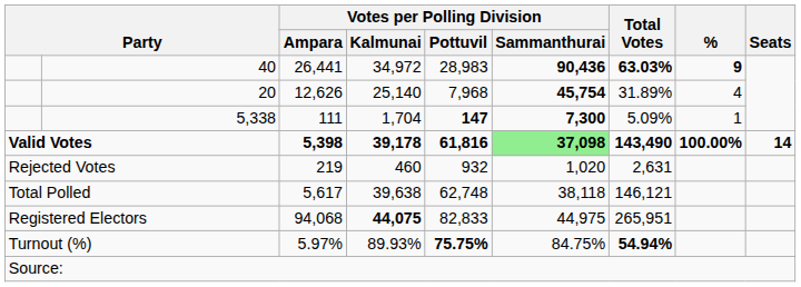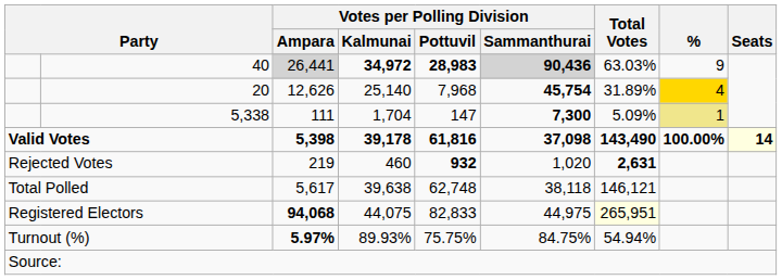40 | Votes per Polling Division / Ampara: no background -> lightgrey background
40 | Votes per Polling Division / Kalmunai: normal -> bold
40 | Votes per Polling Division / Pottuvil: normal -> bold
40 | Votes per Polling Division / Sammanthurai: no background -> lightgrey background
40 | Total Votes: bold -> normal
40 | %: bold -> normal
20 | %: no background -> gold background
5,338 | Votes per Polling Division / Pottuvil: bold -> normal
5,338 | %: no background -> khaki background
Valid Votes | Votes per Polling Division / Sammanthurai: lightgreen background -> no background
Valid Votes | Seats: no background -> lightyellow background
Rejected Votes | Votes per Polling Division / Pottuvil: normal -> bold
Rejected Votes | Total Votes: normal -> bold
Registered Electors | Votes per Polling Division / Ampara: normal -> bold
Registered Electors | Votes per Polling Division / Kalmunai: bold -> normal
Registered Electors | Total Votes: no background -> lightyellow background
Turnout (%) | Votes per Polling Division / Ampara: normal -> bold
Turnout (%) | Votes per Polling Division / Pottuvil: bold -> normal
Turnout (%) | Total Votes: bold -> normal
